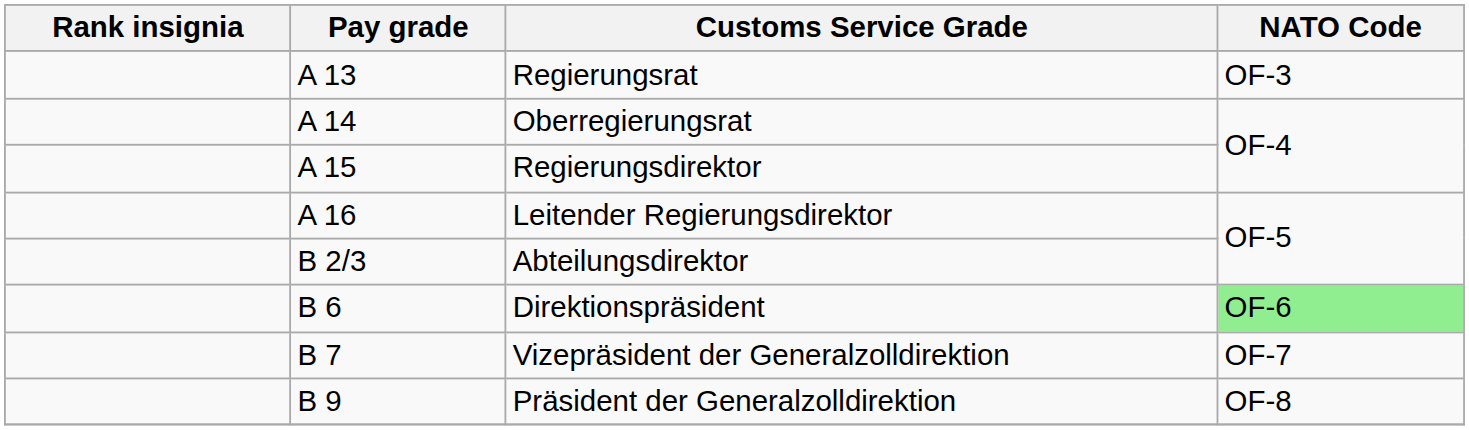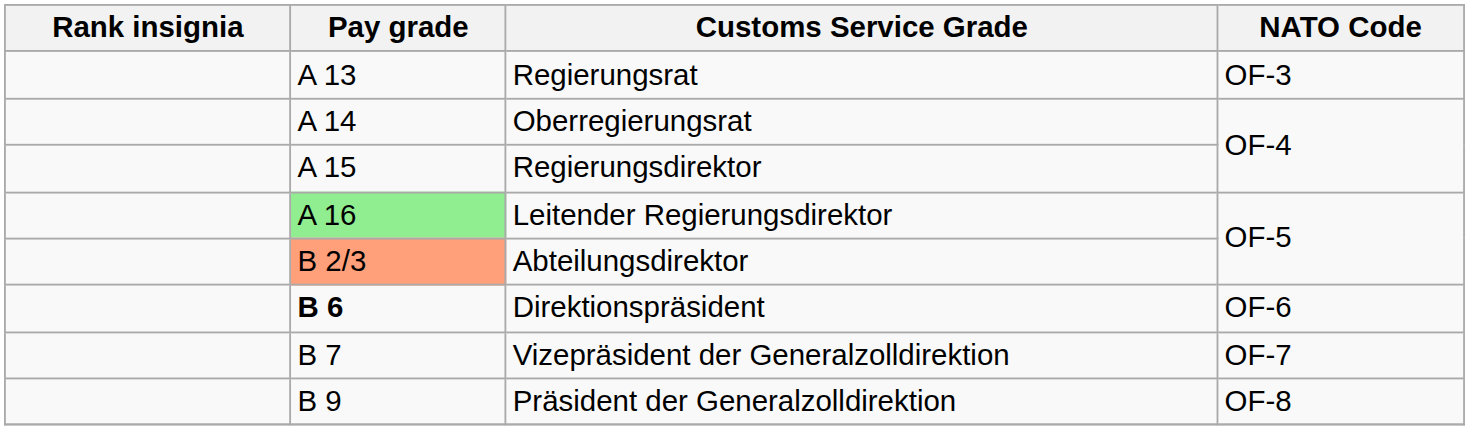Leitender Regierungsdirektor | Pay grade: no background -> lightgreen background
Abteilungsdirektor | Pay grade: no background -> lightsalmon background
Direktionspräsident | Pay grade: normal -> bold
Direktionspräsident | NATO Code: lightgreen background -> no background
